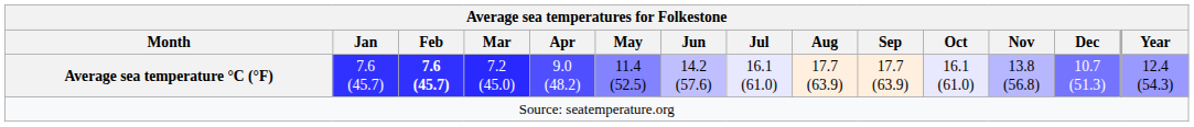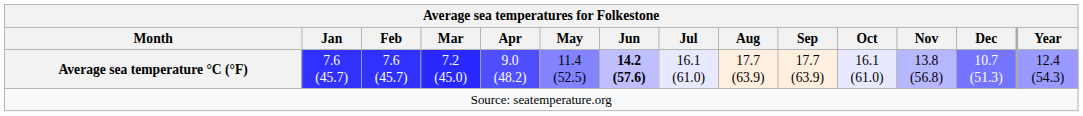row 3 | Feb: bold -> normal
row 3 | Jun: normal -> bold
